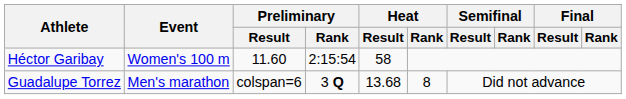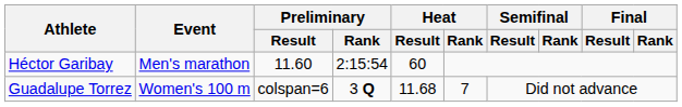Héctor Garibay | Event: Women's 100 m -> Men's marathon
Héctor Garibay | Heat / Result: 58 -> 60
Guadalupe Torrez | Event: Men's marathon -> Women's 100 m
Guadalupe Torrez | Heat / Result: 13.68 -> 11.68
Guadalupe Torrez | Heat / Rank: 8 -> 7
